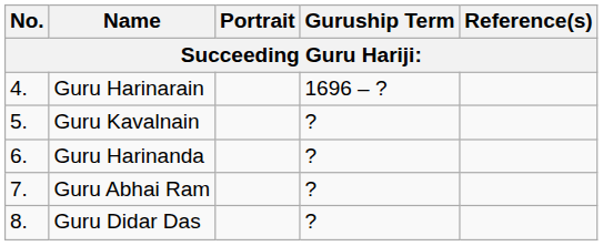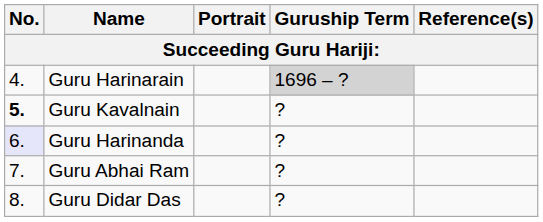Guru Harinarain | Guruship Term: no background -> lightgrey background
Guru Kavalnain | No.: normal -> bold
Guru Harinanda | No.: no background -> lavender background
